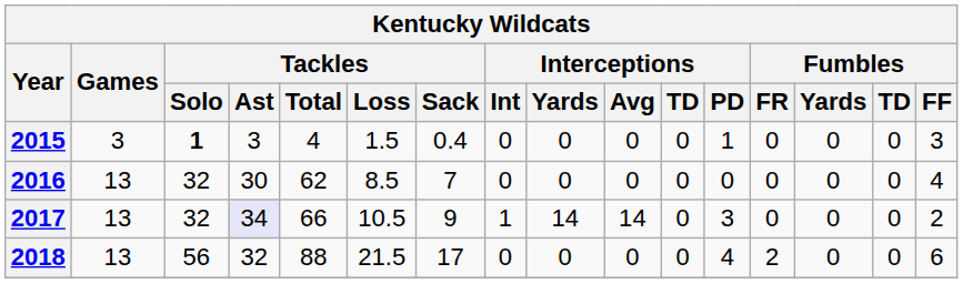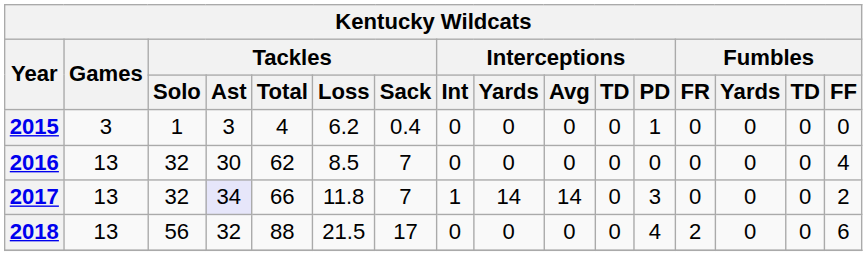2015 | Tackles / Solo: bold -> normal
2015 | Tackles / Loss: 1.5 -> 6.2
2015 | Fumbles / FF: 3 -> 0
2017 | Tackles / Loss: 10.5 -> 11.8
2017 | Tackles / Sack: 9 -> 7
